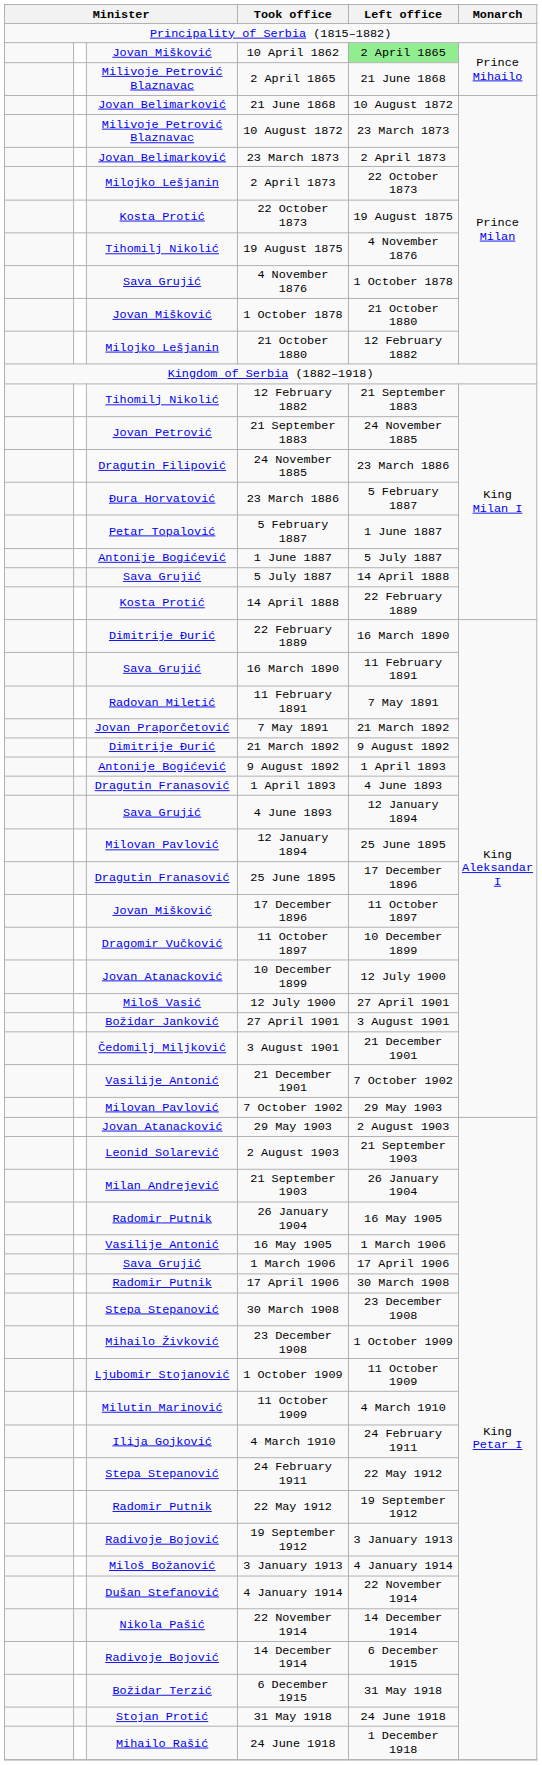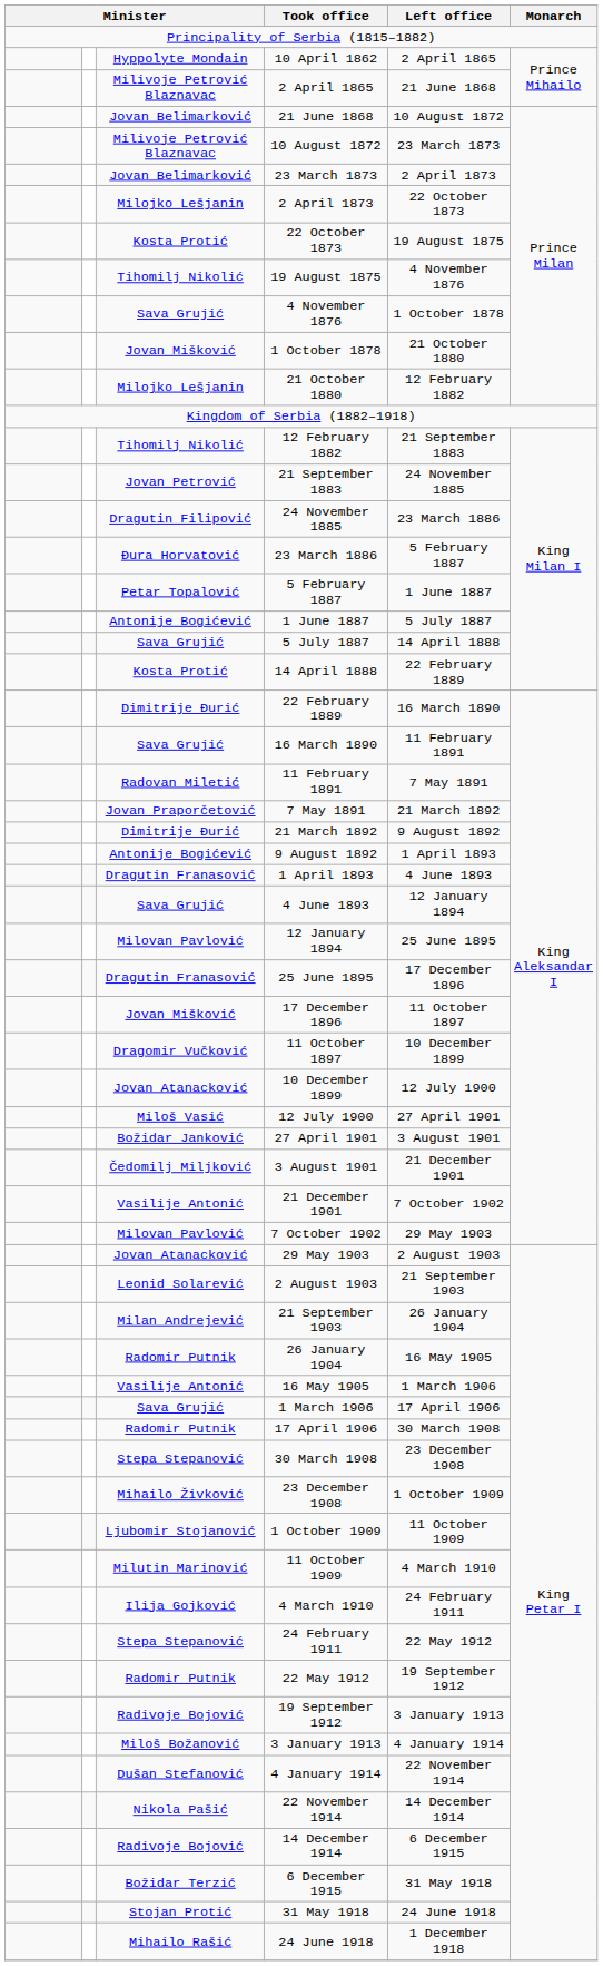10 April 1862 | column 3: Jovan Mišković -> Hyppolyte Mondain
10 April 1862 | Left office: lightgreen background -> no background
